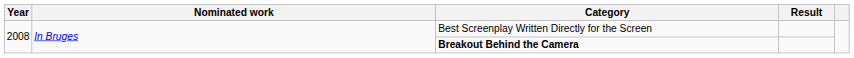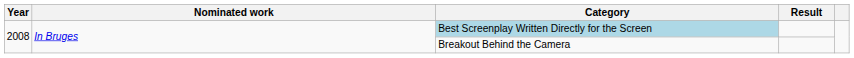Best Screenplay Written Directly for the Screen | Category: no background -> lightblue background
Breakout Behind the Camera | Category: bold -> normal
